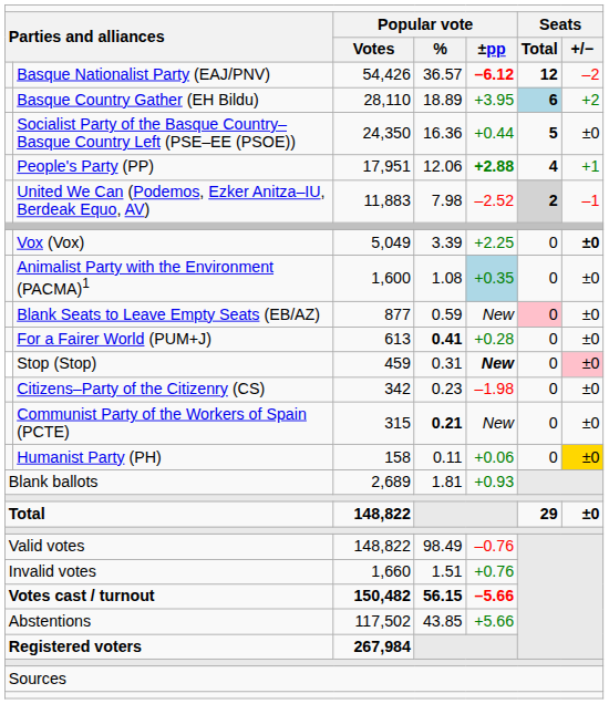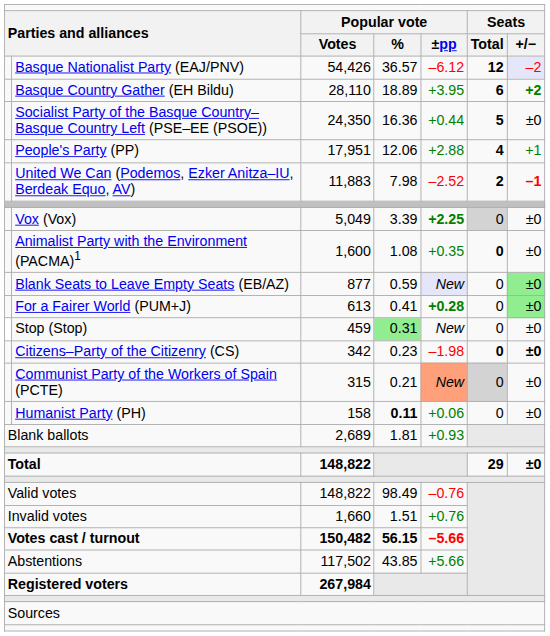Basque Nationalist Party (EAJ/PNV) | column 5: bold -> normal
Basque Nationalist Party (EAJ/PNV) | column 7: no background -> lavender background
Basque Country Gather (EH Bildu) | column 6: lightblue background -> no background
Basque Country Gather (EH Bildu) | column 7: normal -> bold
People's Party (PP) | column 5: bold -> normal
United We Can (Podemos, Ezker Anitza–IU, Berdeak Equo, AV) | column 6: lightgrey background -> no background
United We Can (Podemos, Ezker Anitza–IU, Berdeak Equo, AV) | column 7: normal -> bold
Vox (Vox) | column 5: normal -> bold
Vox (Vox) | column 6: no background -> lightgrey background
Vox (Vox) | column 7: bold -> normal
Animalist Party with the Environment (PACMA)1 | column 5: lightblue background -> no background
Animalist Party with the Environment (PACMA)1 | column 6: normal -> bold
Blank Seats to Leave Empty Seats (EB/AZ) | column 5: no background -> lavender background
Blank Seats to Leave Empty Seats (EB/AZ) | column 6: pink background -> no background
Blank Seats to Leave Empty Seats (EB/AZ) | column 7: no background -> lightgreen background
For a Fairer World (PUM+J) | column 4: bold -> normal
For a Fairer World (PUM+J) | column 5: normal -> bold
For a Fairer World (PUM+J) | column 7: no background -> lightgreen background
Stop (Stop) | column 4: no background -> lightgreen background
Stop (Stop) | column 5: bold -> normal
Stop (Stop) | column 7: pink background -> no background
Citizens–Party of the Citizenry (CS) | column 6: normal -> bold
Citizens–Party of the Citizenry (CS) | column 7: normal -> bold
Communist Party of the Workers of Spain (PCTE) | column 4: bold -> normal
Communist Party of the Workers of Spain (PCTE) | column 5: no background -> lightsalmon background
Communist Party of the Workers of Spain (PCTE) | column 6: no background -> lightgrey background
Humanist Party (PH) | column 4: normal -> bold
Humanist Party (PH) | column 7: gold background -> no background
